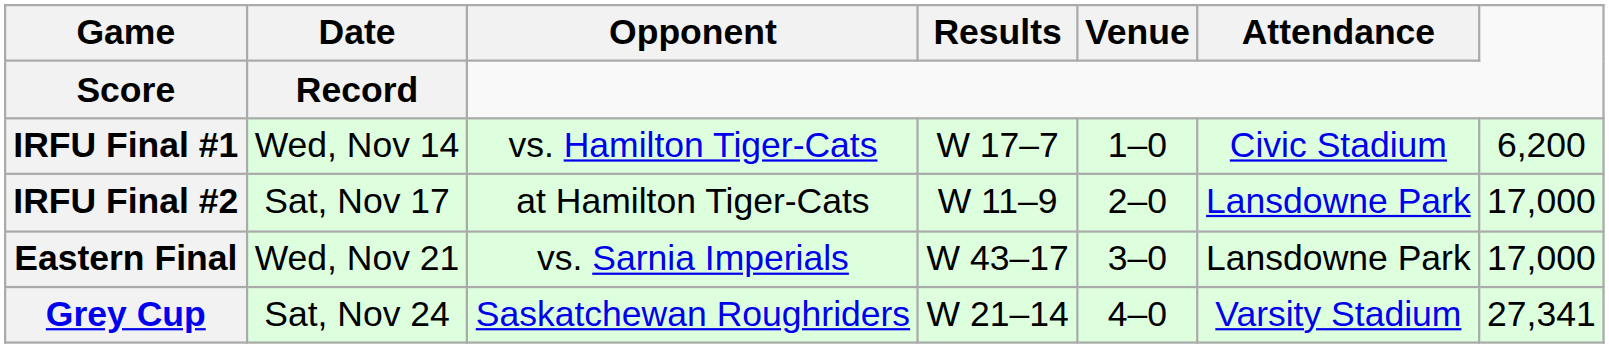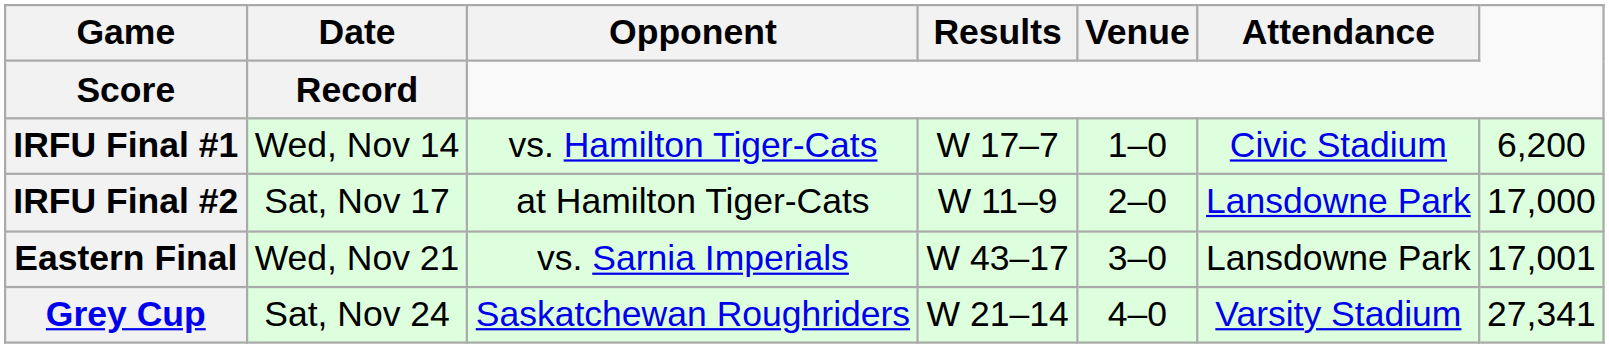Eastern Final | column 7: 17,000 -> 17,001
